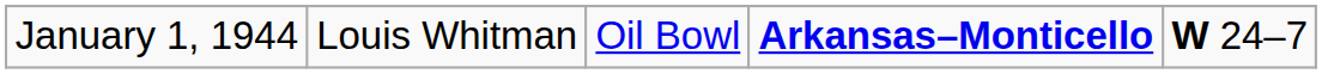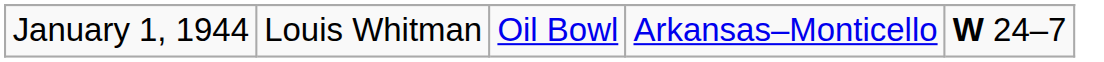January 1, 1944 | column 4: bold -> normal
